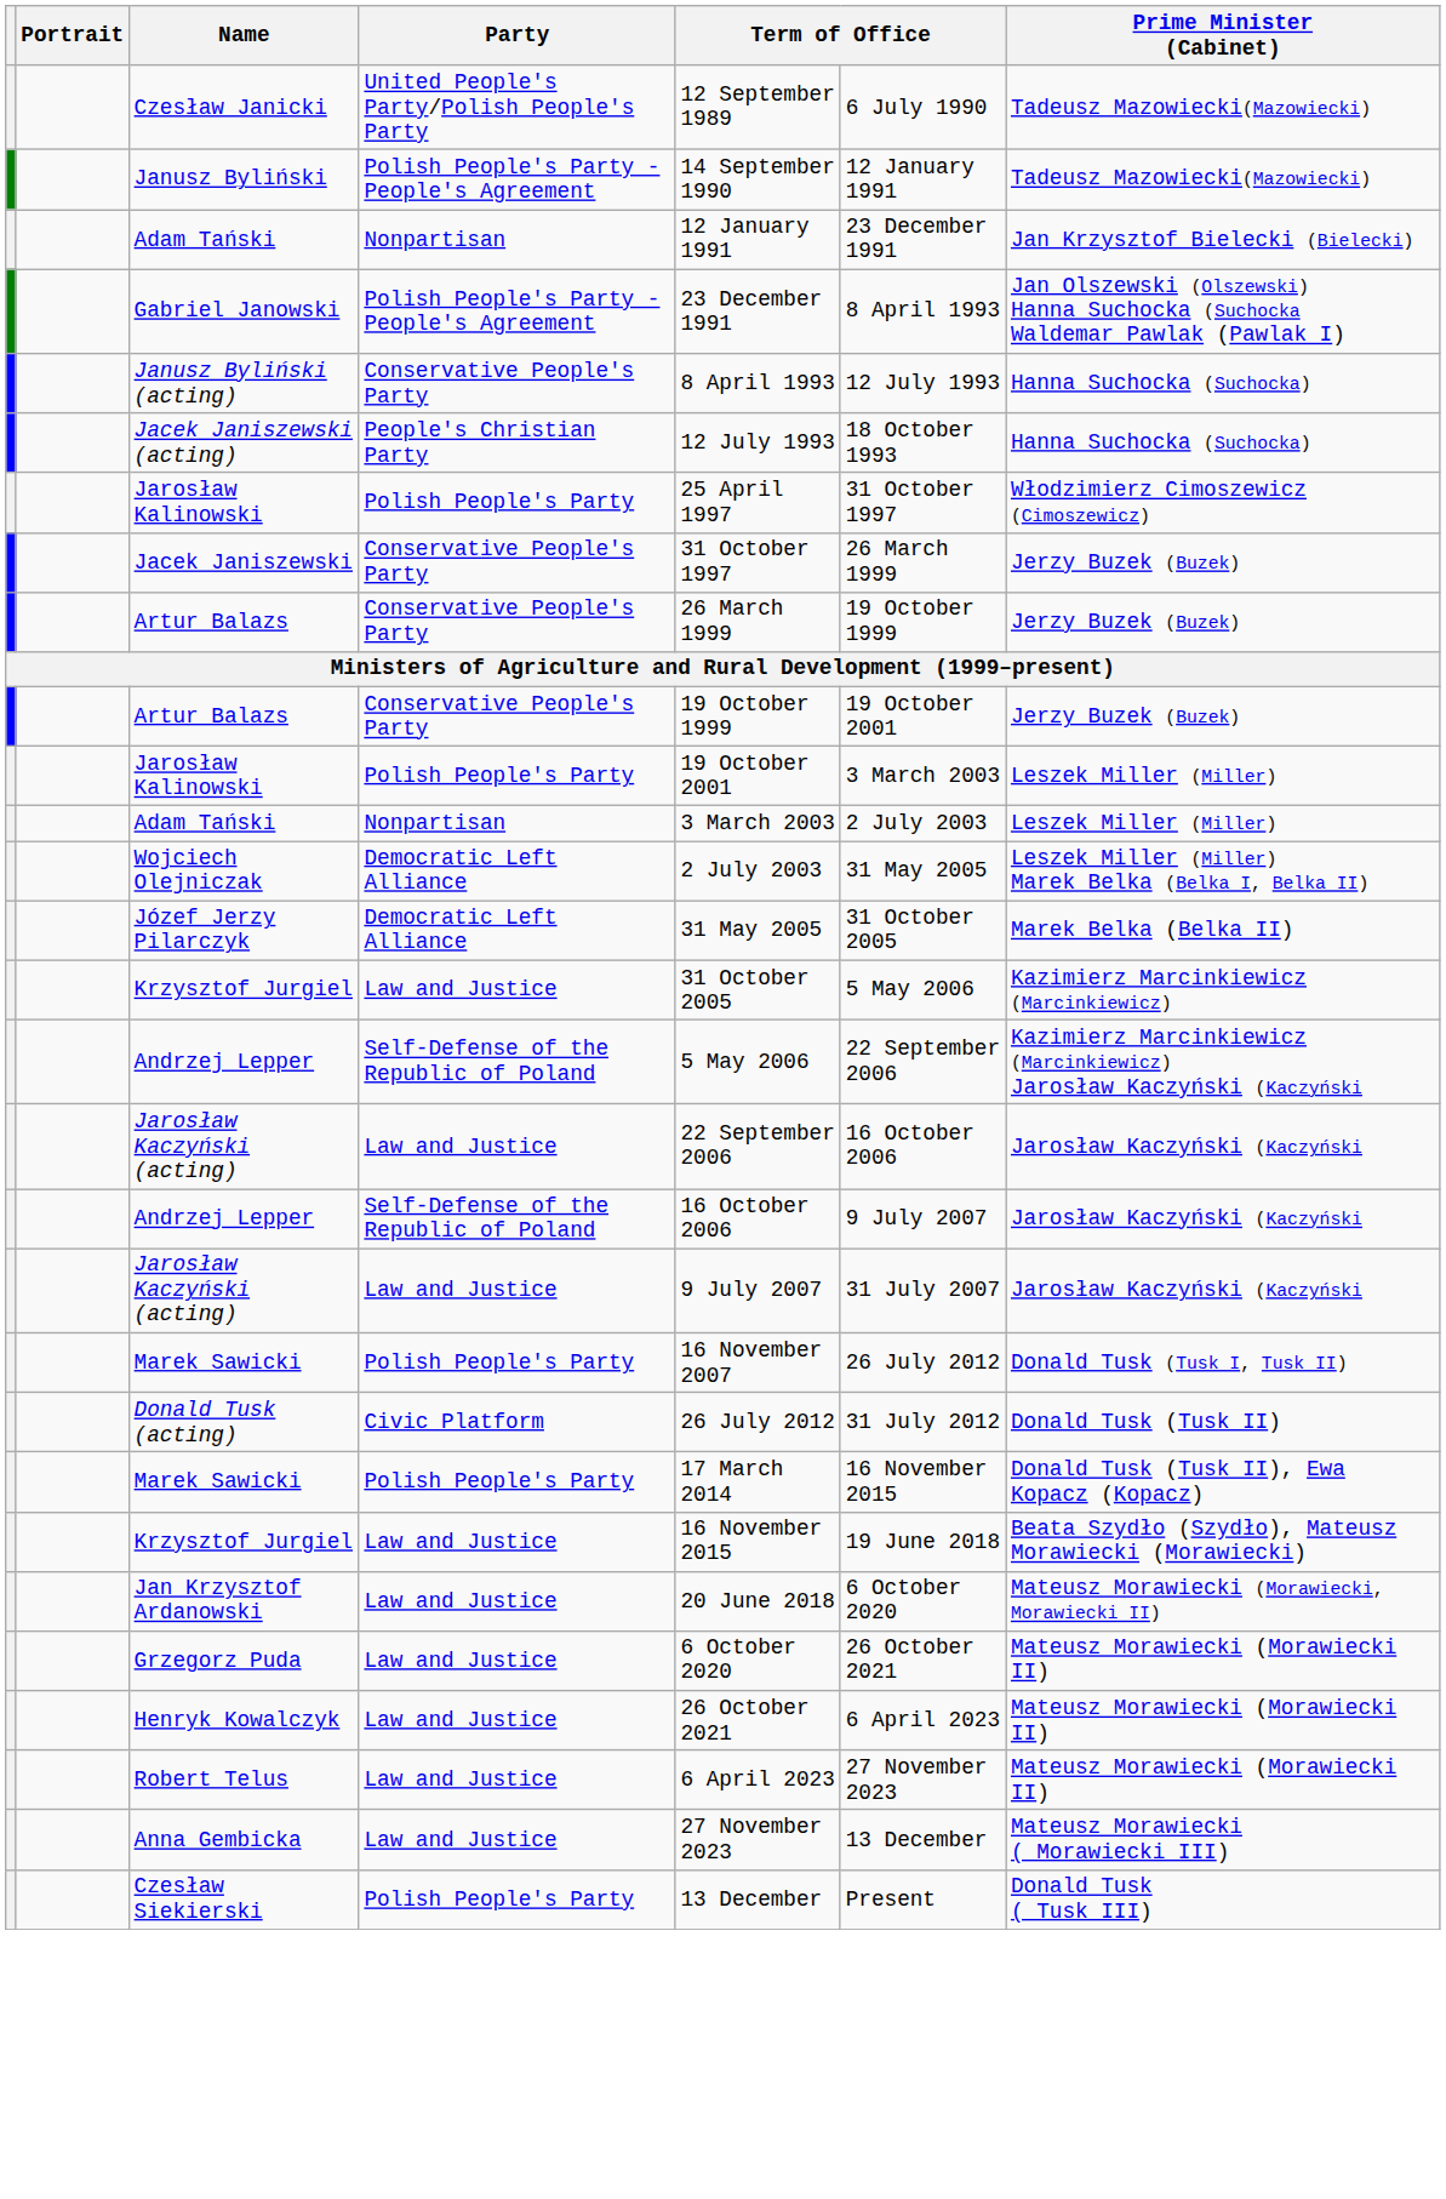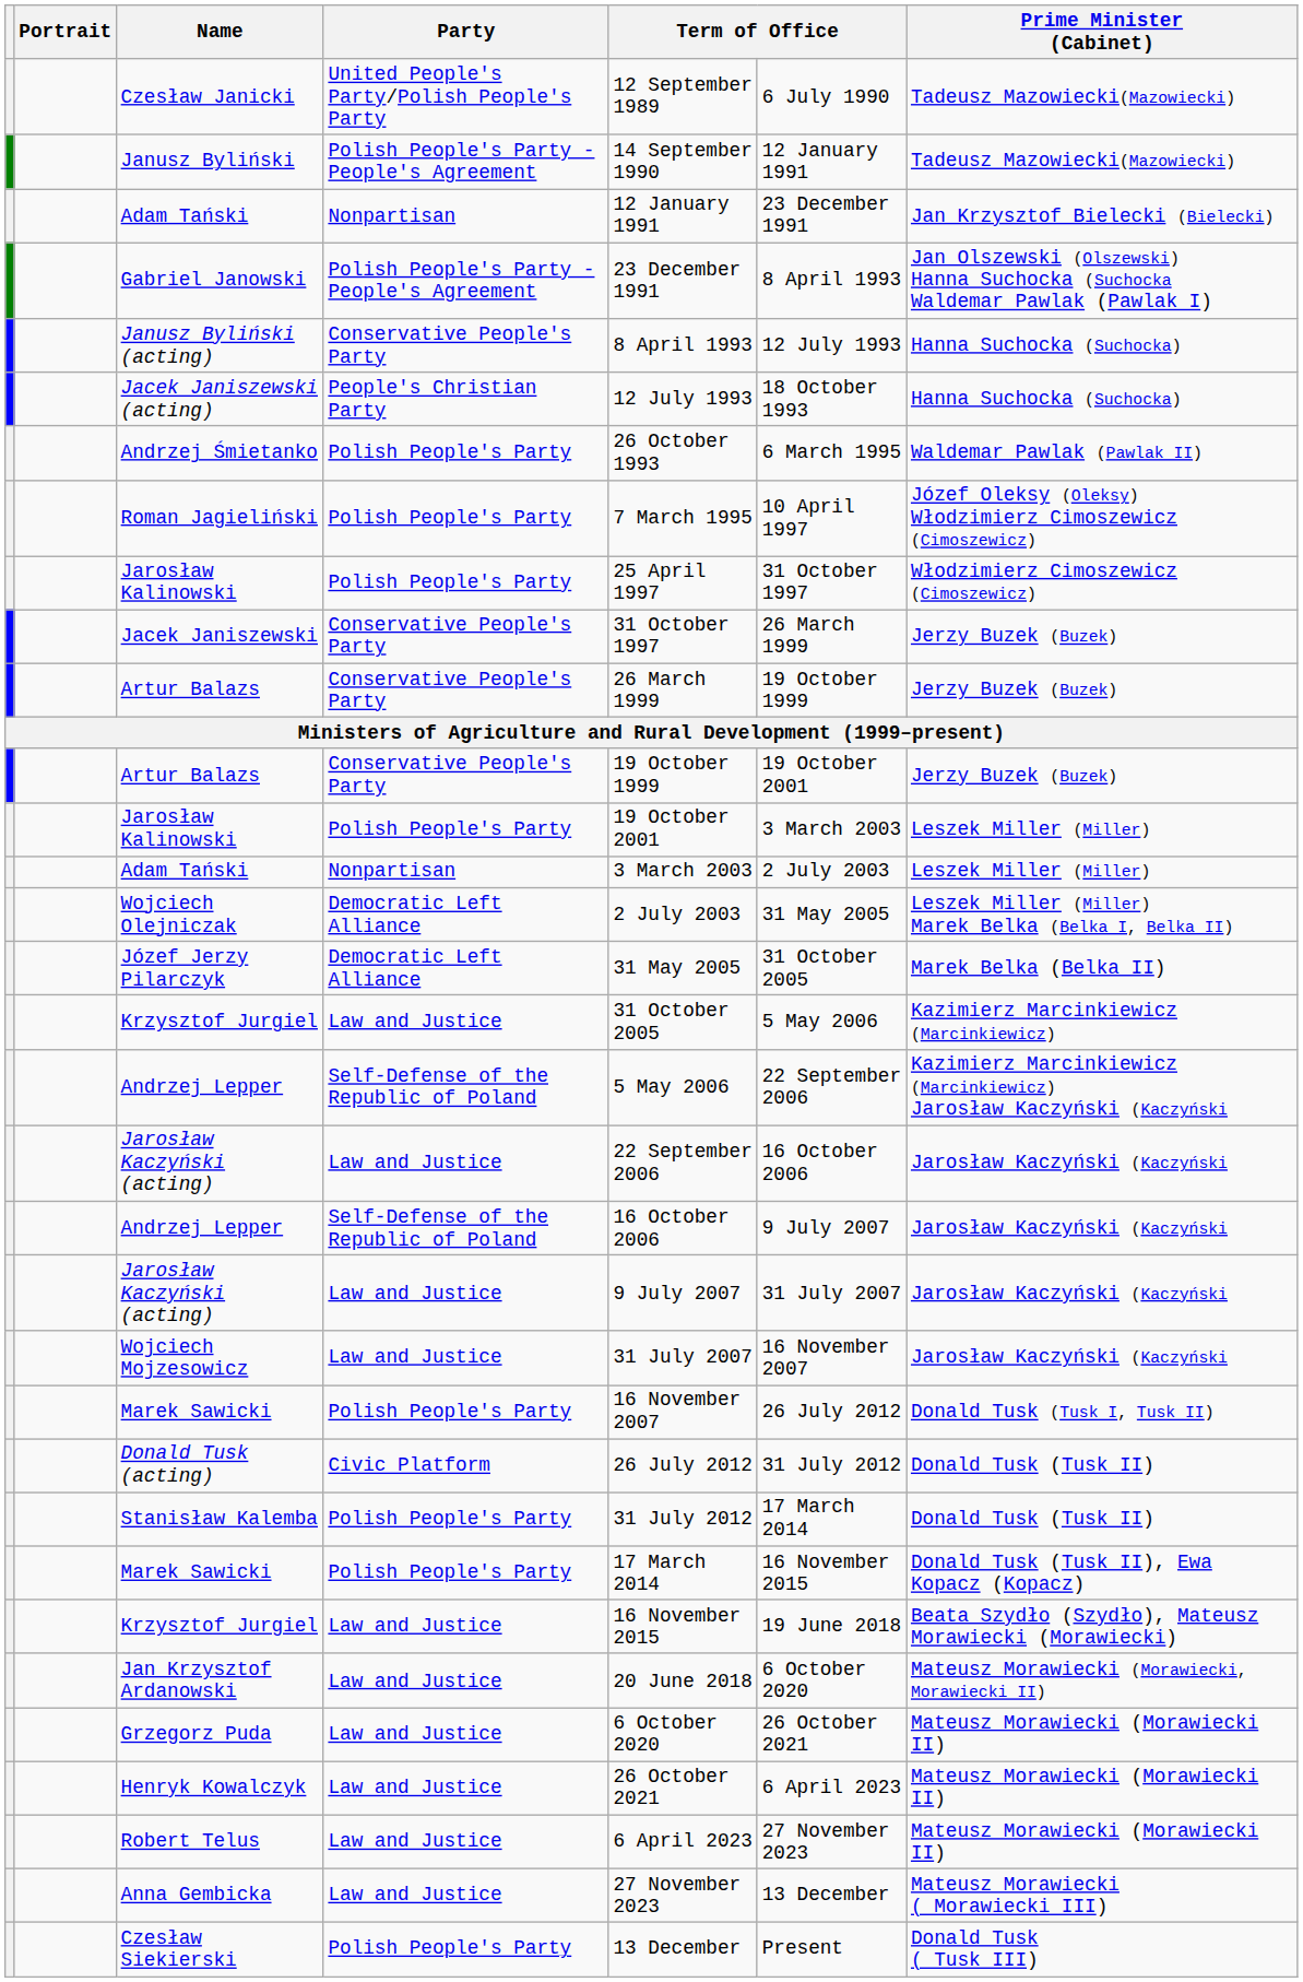+ row: Andrzej Śmietanko | Polish People's Party | 26 October 1993 | 6 March 1995 | Waldemar Pawlak (Pawlak II)
+ row: Roman Jagieliński | Polish People's Party | 7 March 1995 | 10 April 1997 | Józef Oleksy (Oleksy) Włodzimierz Cimoszewicz (Cimoszewicz)
+ row: Wojciech Mojzesowicz | Law and Justice | 31 July 2007 | 16 November 2007 | Jarosław Kaczyński (Kaczyński
+ row: Stanisław Kalemba | Polish People's Party | 31 July 2012 | 17 March 2014 | Donald Tusk (Tusk II)
